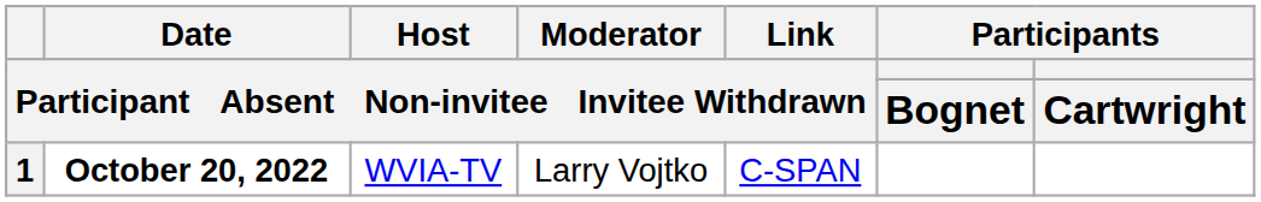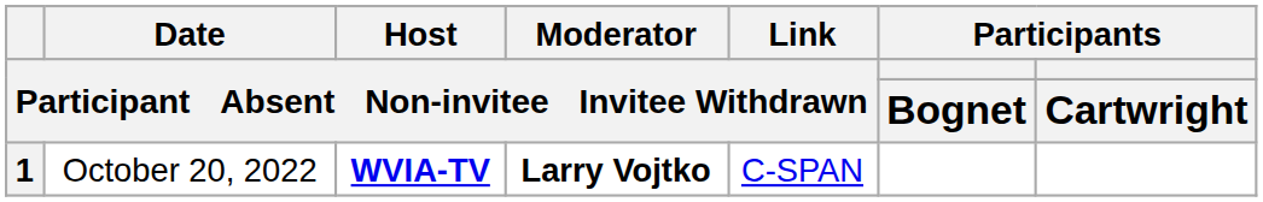1 | Date / Participant Absent Non-invitee Invitee Withdrawn: bold -> normal
1 | Host / Participant Absent Non-invitee Invitee Withdrawn: normal -> bold
1 | Moderator / Participant Absent Non-invitee Invitee Withdrawn: normal -> bold
